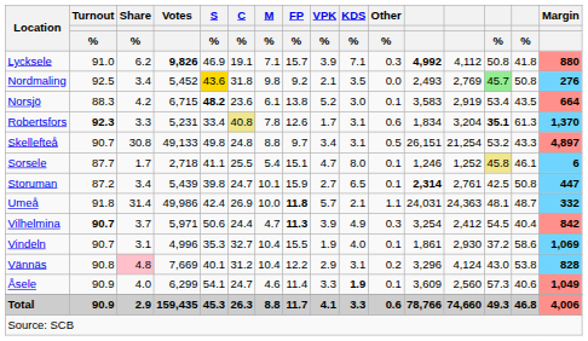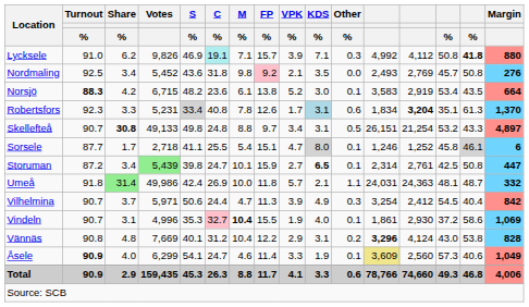Lycksele | Votes: bold -> normal
Lycksele | C / %: no background -> paleturquoise background
Lycksele | column 12: bold -> normal
Lycksele | column 15: normal -> bold
Nordmaling | S / %: gold background -> no background
Nordmaling | FP / %: no background -> pink background
Nordmaling | column 14: lightgreen background -> no background
Norsjö | Turnout / %: normal -> bold
Norsjö | S / %: bold -> normal
Robertsfors | Turnout / %: bold -> normal
Robertsfors | S / %: no background -> lightgrey background
Robertsfors | C / %: khaki background -> no background
Robertsfors | KDS / %: no background -> lightblue background
Robertsfors | column 13: normal -> bold
Robertsfors | column 14: bold -> normal
Skellefteå | Share / %: normal -> bold
Sorsele | KDS / %: no background -> lightgrey background
Sorsele | column 14: khaki background -> no background
Sorsele | column 15: no background -> lightgrey background
Storuman | Votes: no background -> lightgreen background
Storuman | KDS / %: normal -> bold
Storuman | column 12: bold -> normal
Umeå | Share / %: no background -> lightgreen background
Umeå | FP / %: bold -> normal
Vilhelmina | Turnout / %: bold -> normal
Vilhelmina | FP / %: bold -> normal
Vindeln | C / %: no background -> pink background
Vindeln | M / %: normal -> bold
Vännäs | Share / %: pink background -> no background
Vännäs | column 12: normal -> bold
Åsele | Turnout / %: normal -> bold
Åsele | KDS / %: bold -> normal
Åsele | column 12: no background -> khaki background
